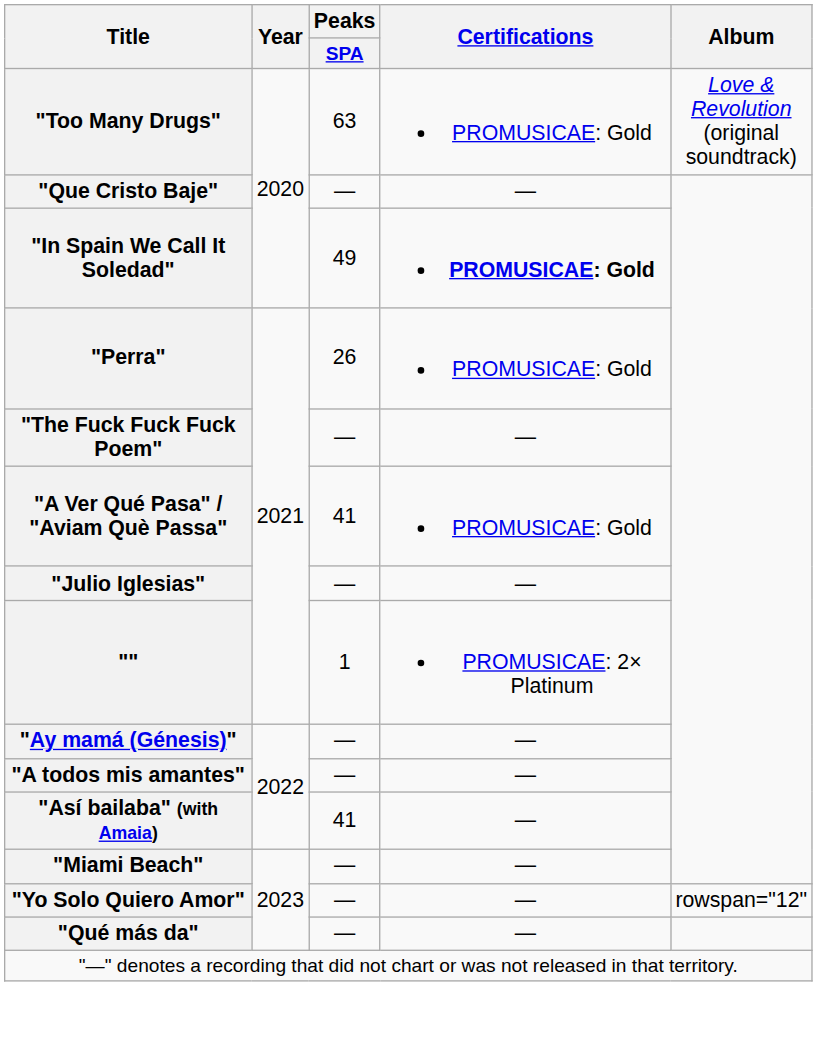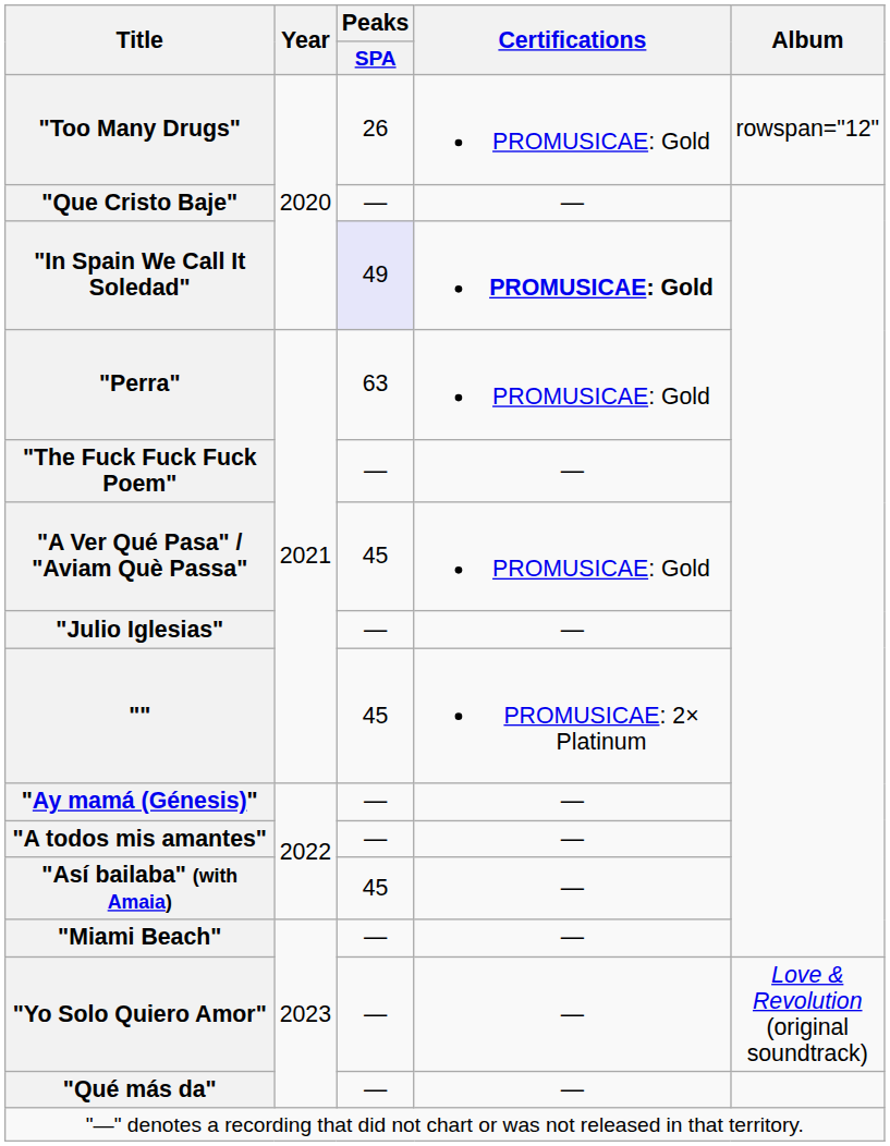"Too Many Drugs" | Peaks / SPA: 63 -> 26
"Too Many Drugs" | Album: Love & Revolution (original soundtrack) -> rowspan="12"
"In Spain We Call It Soledad" | Peaks / SPA: no background -> lavender background
"Perra" | Peaks / SPA: 26 -> 63
"A Ver Qué Pasa" / "Aviam Què Passa" | Peaks / SPA: 41 -> 45
"" | Peaks / SPA: 1 -> 45
"Así bailaba" (with Amaia) | Peaks / SPA: 41 -> 45
"Yo Solo Quiero Amor" | Album: rowspan="12" -> Love & Revolution (original soundtrack)
